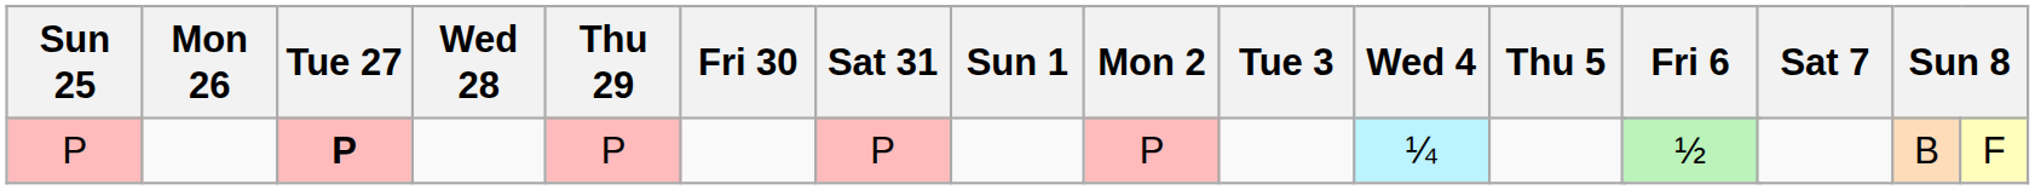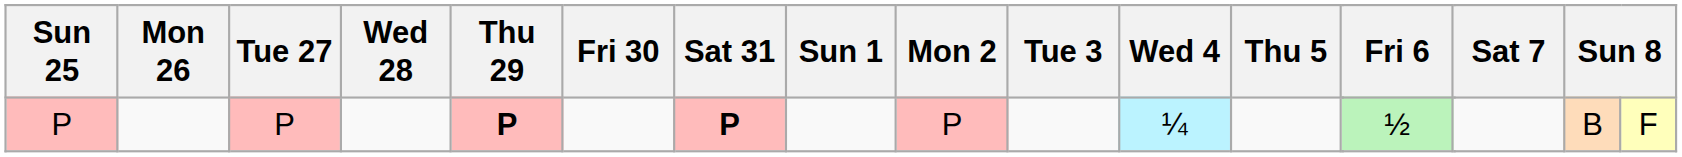row 2 | Tue 27: bold -> normal
row 2 | Thu 29: normal -> bold
row 2 | Sat 31: normal -> bold
